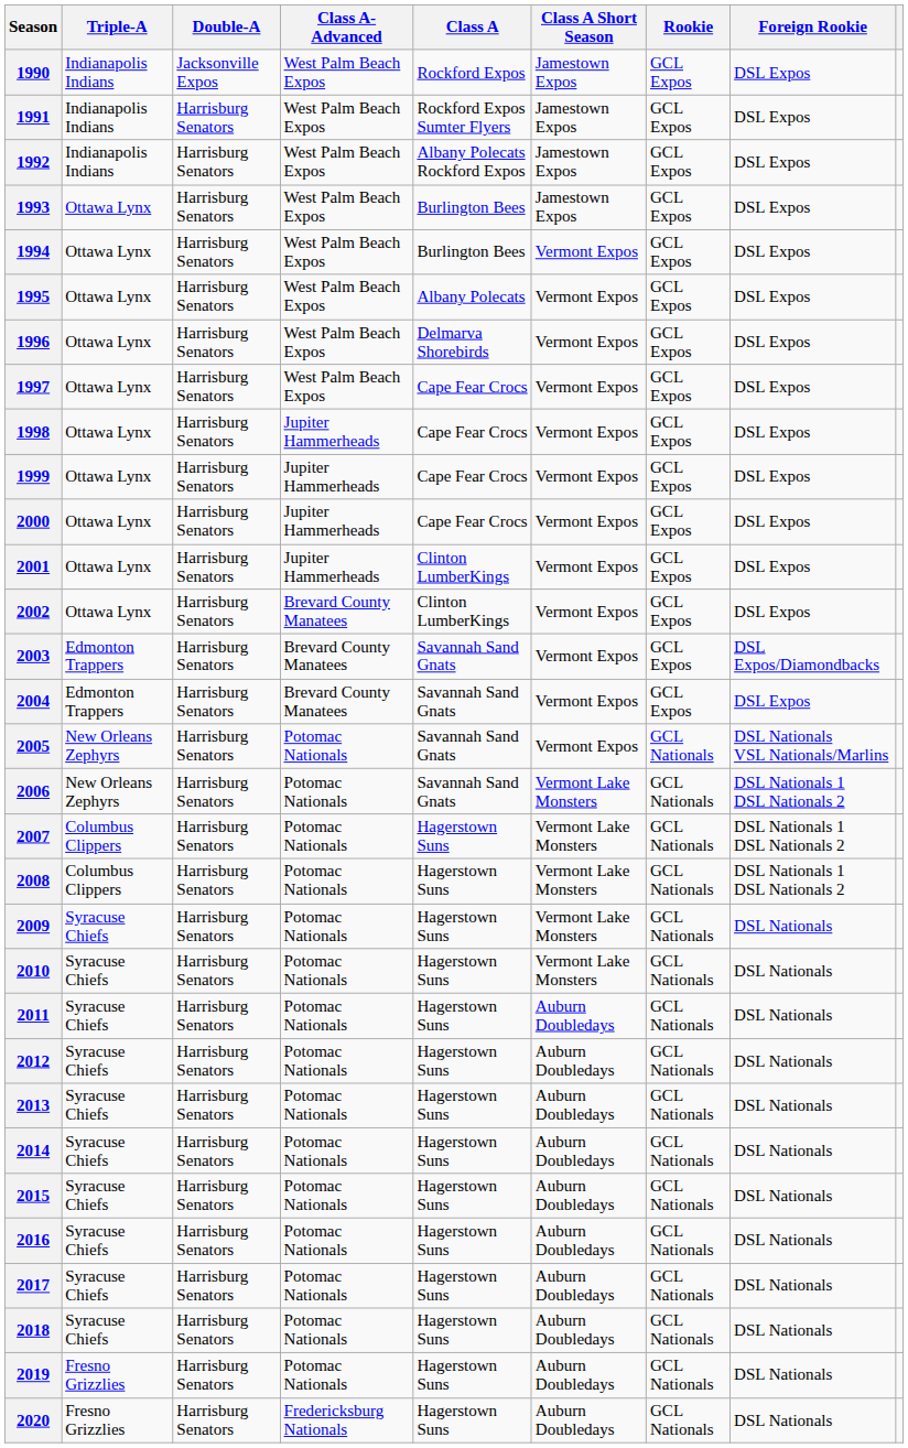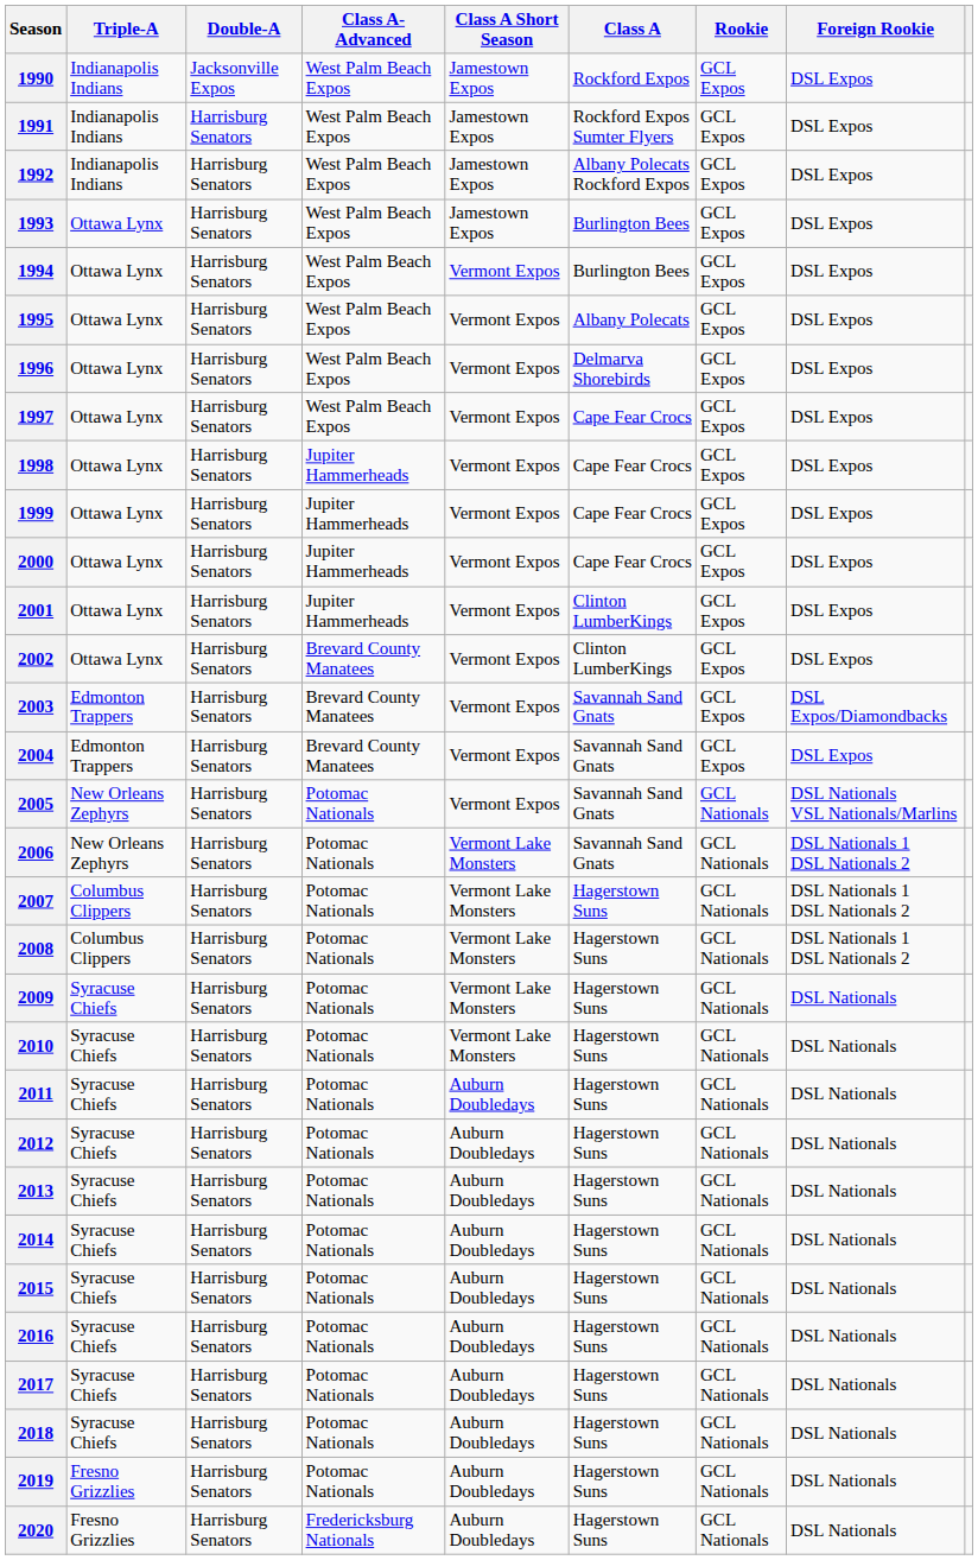columns swapped: Class A <-> Class A Short Season
